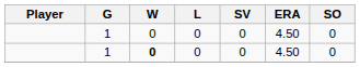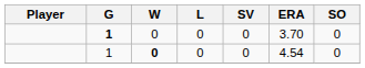row 2 | G: normal -> bold
row 2 | ERA: 4.50 -> 3.70
row 3 | ERA: 4.50 -> 4.54
